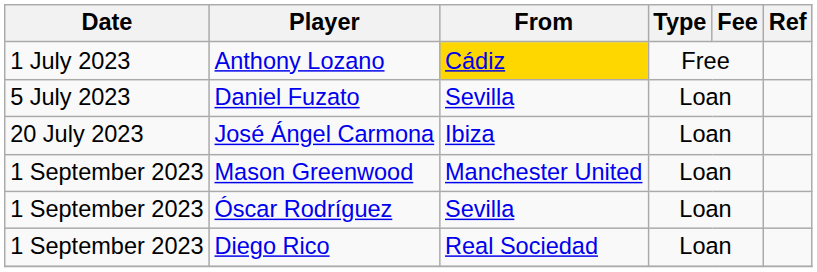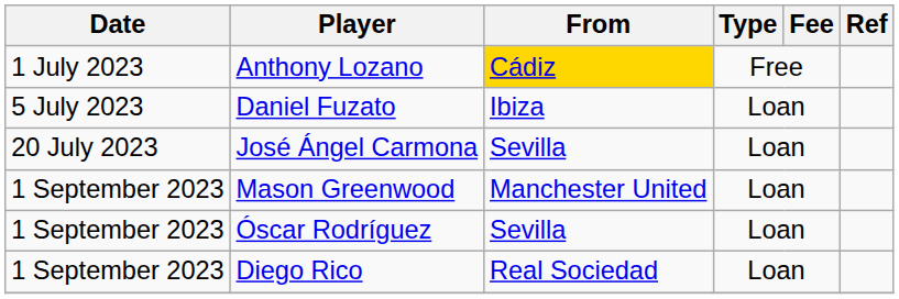Daniel Fuzato | From: Sevilla -> Ibiza
José Ángel Carmona | From: Ibiza -> Sevilla
